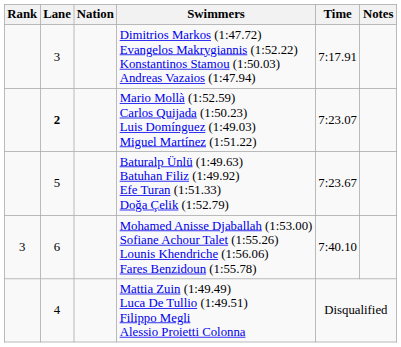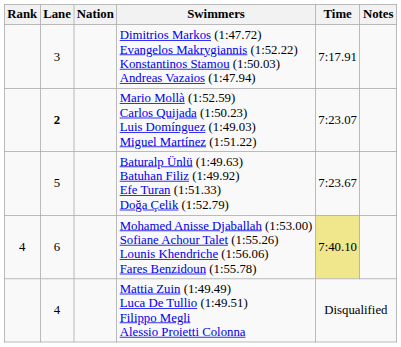row 5 | Rank: 3 -> 4
row 5 | Time: no background -> khaki background
